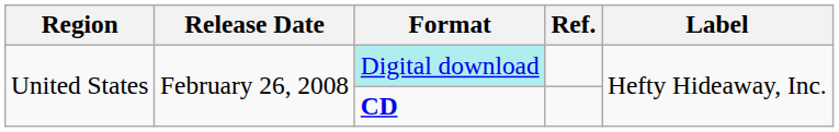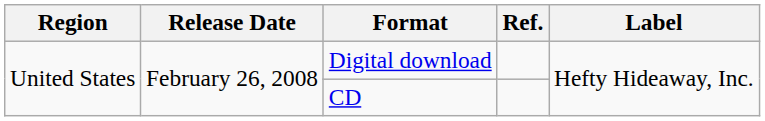Digital download | Format: paleturquoise background -> no background
CD | Format: bold -> normal
